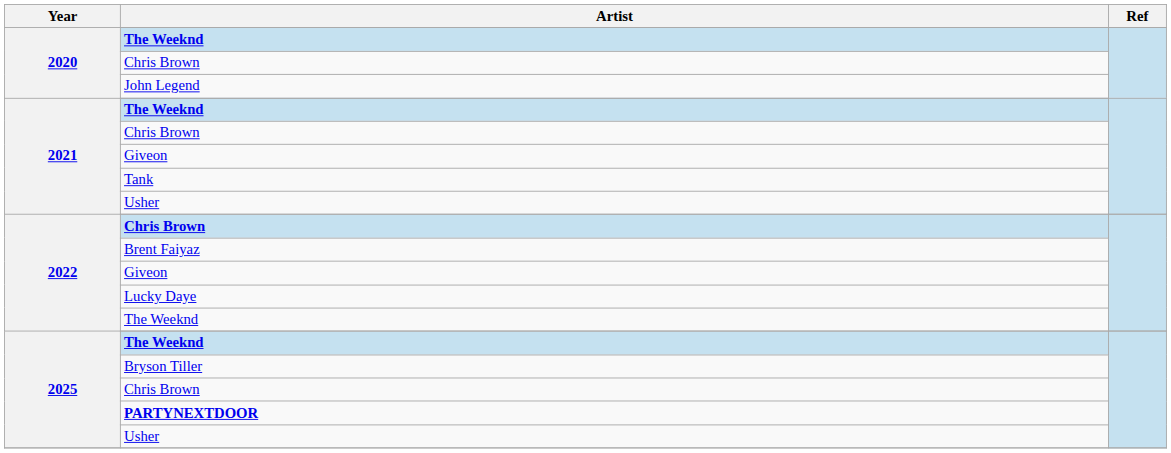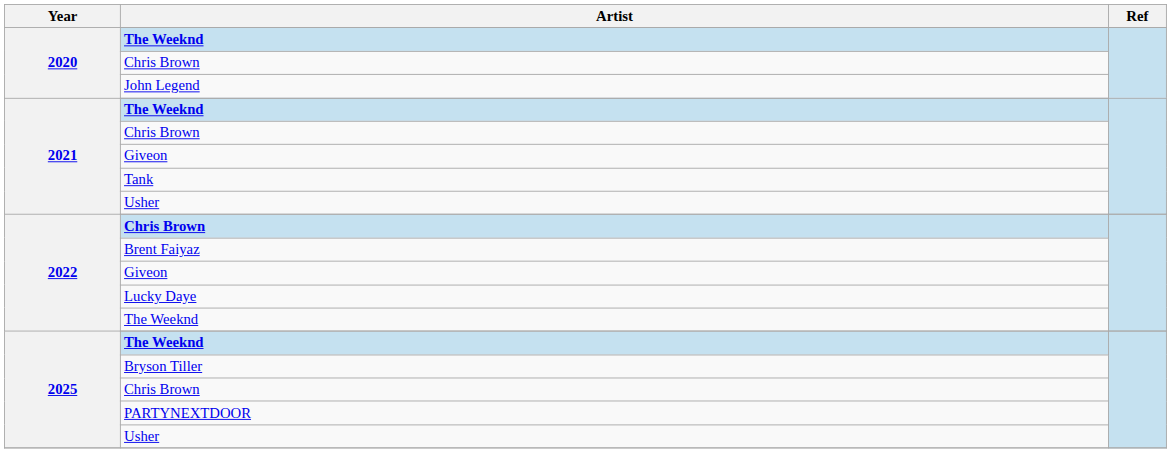PARTYNEXTDOOR | Artist: bold -> normal
